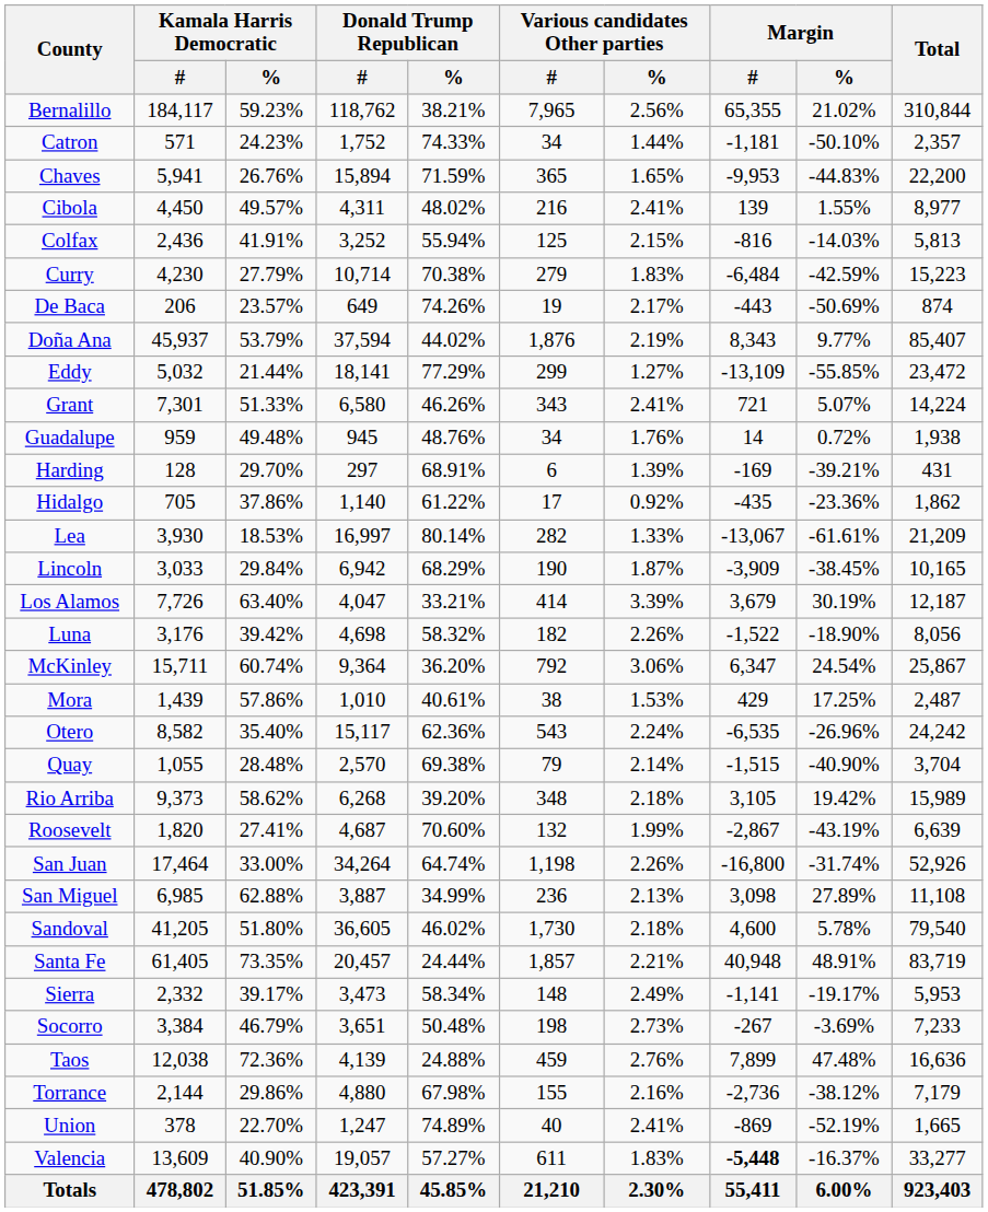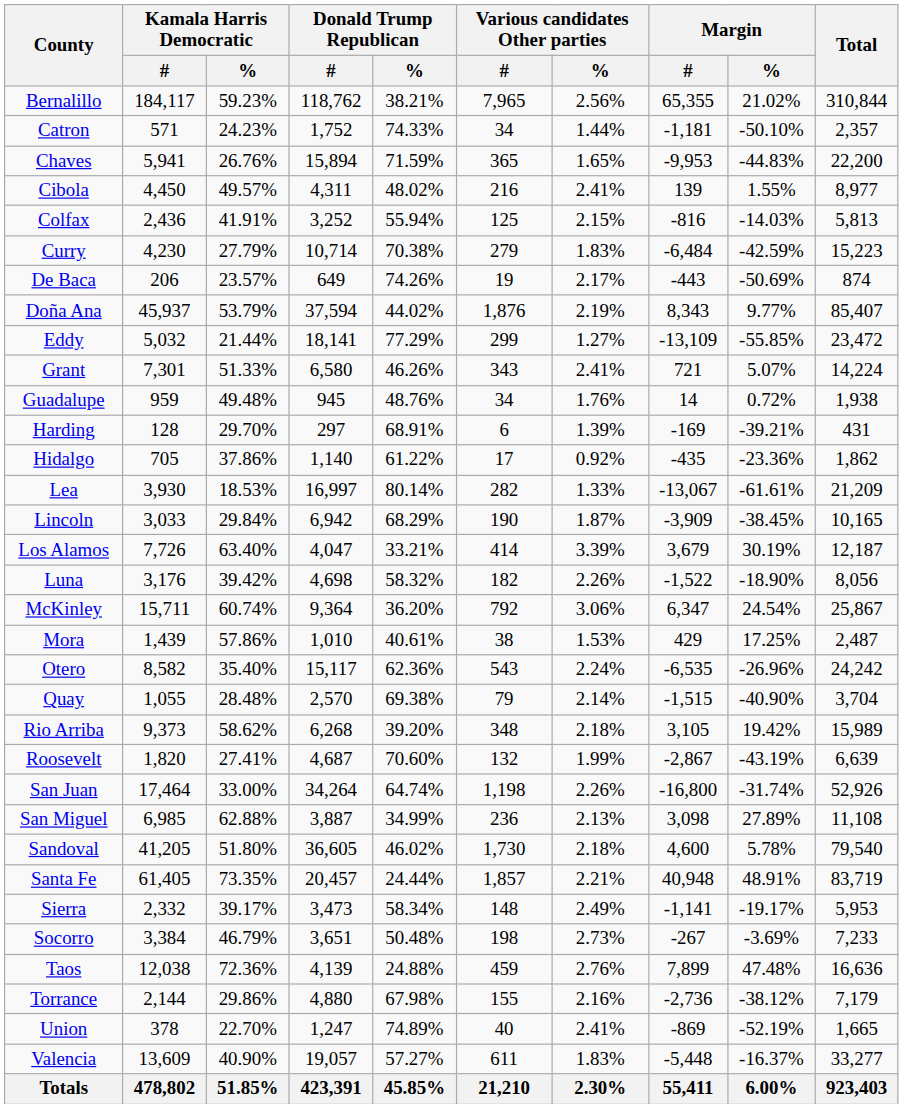Valencia | Margin / #: bold -> normal
